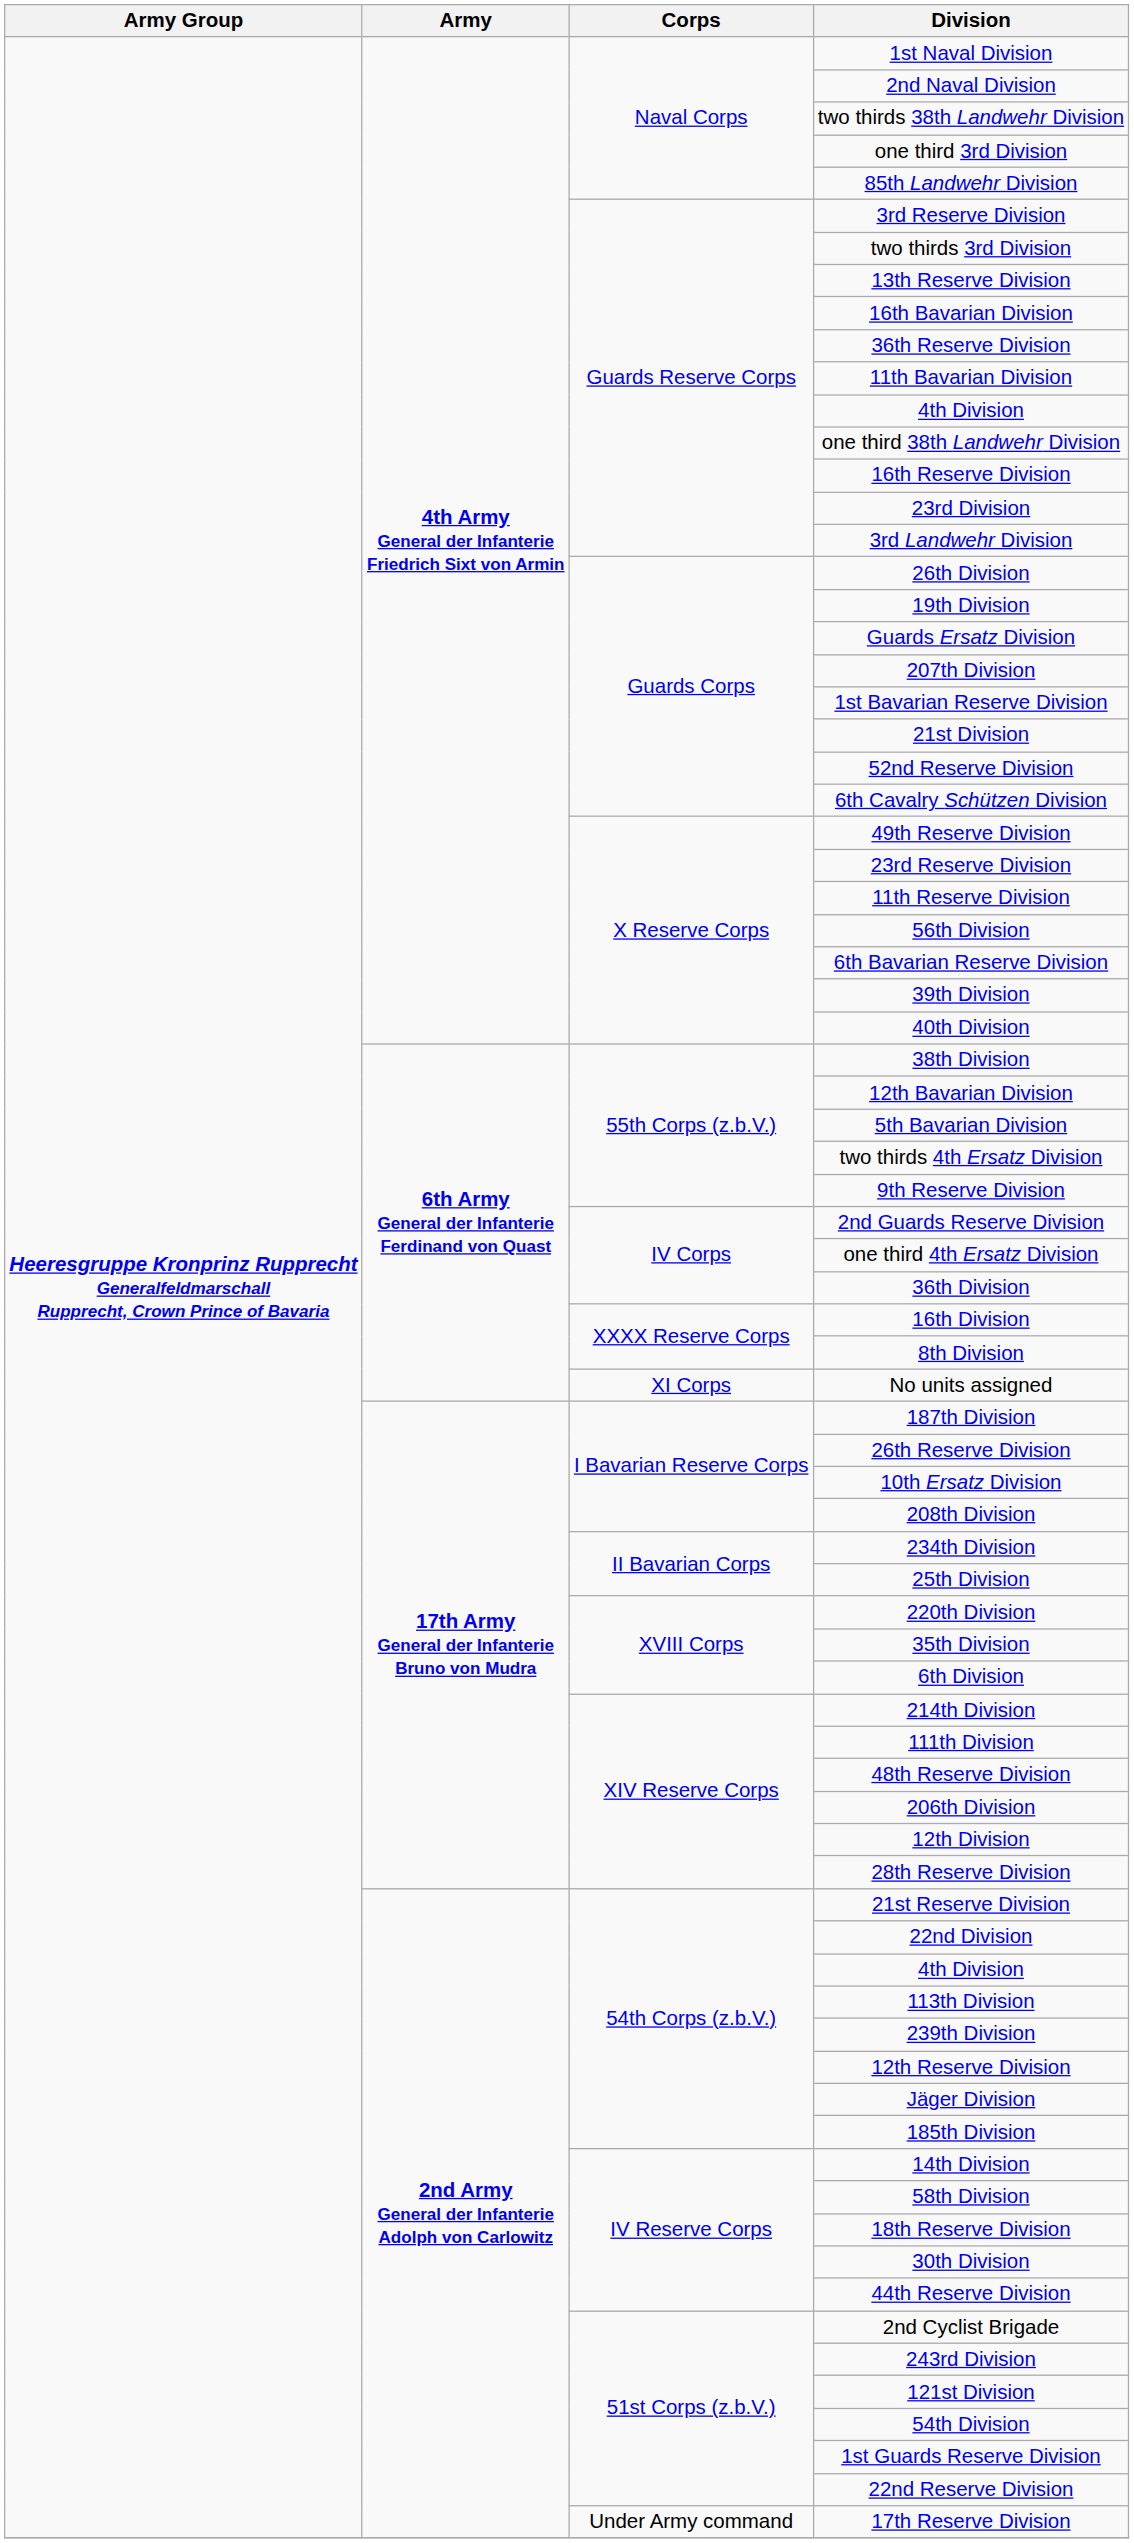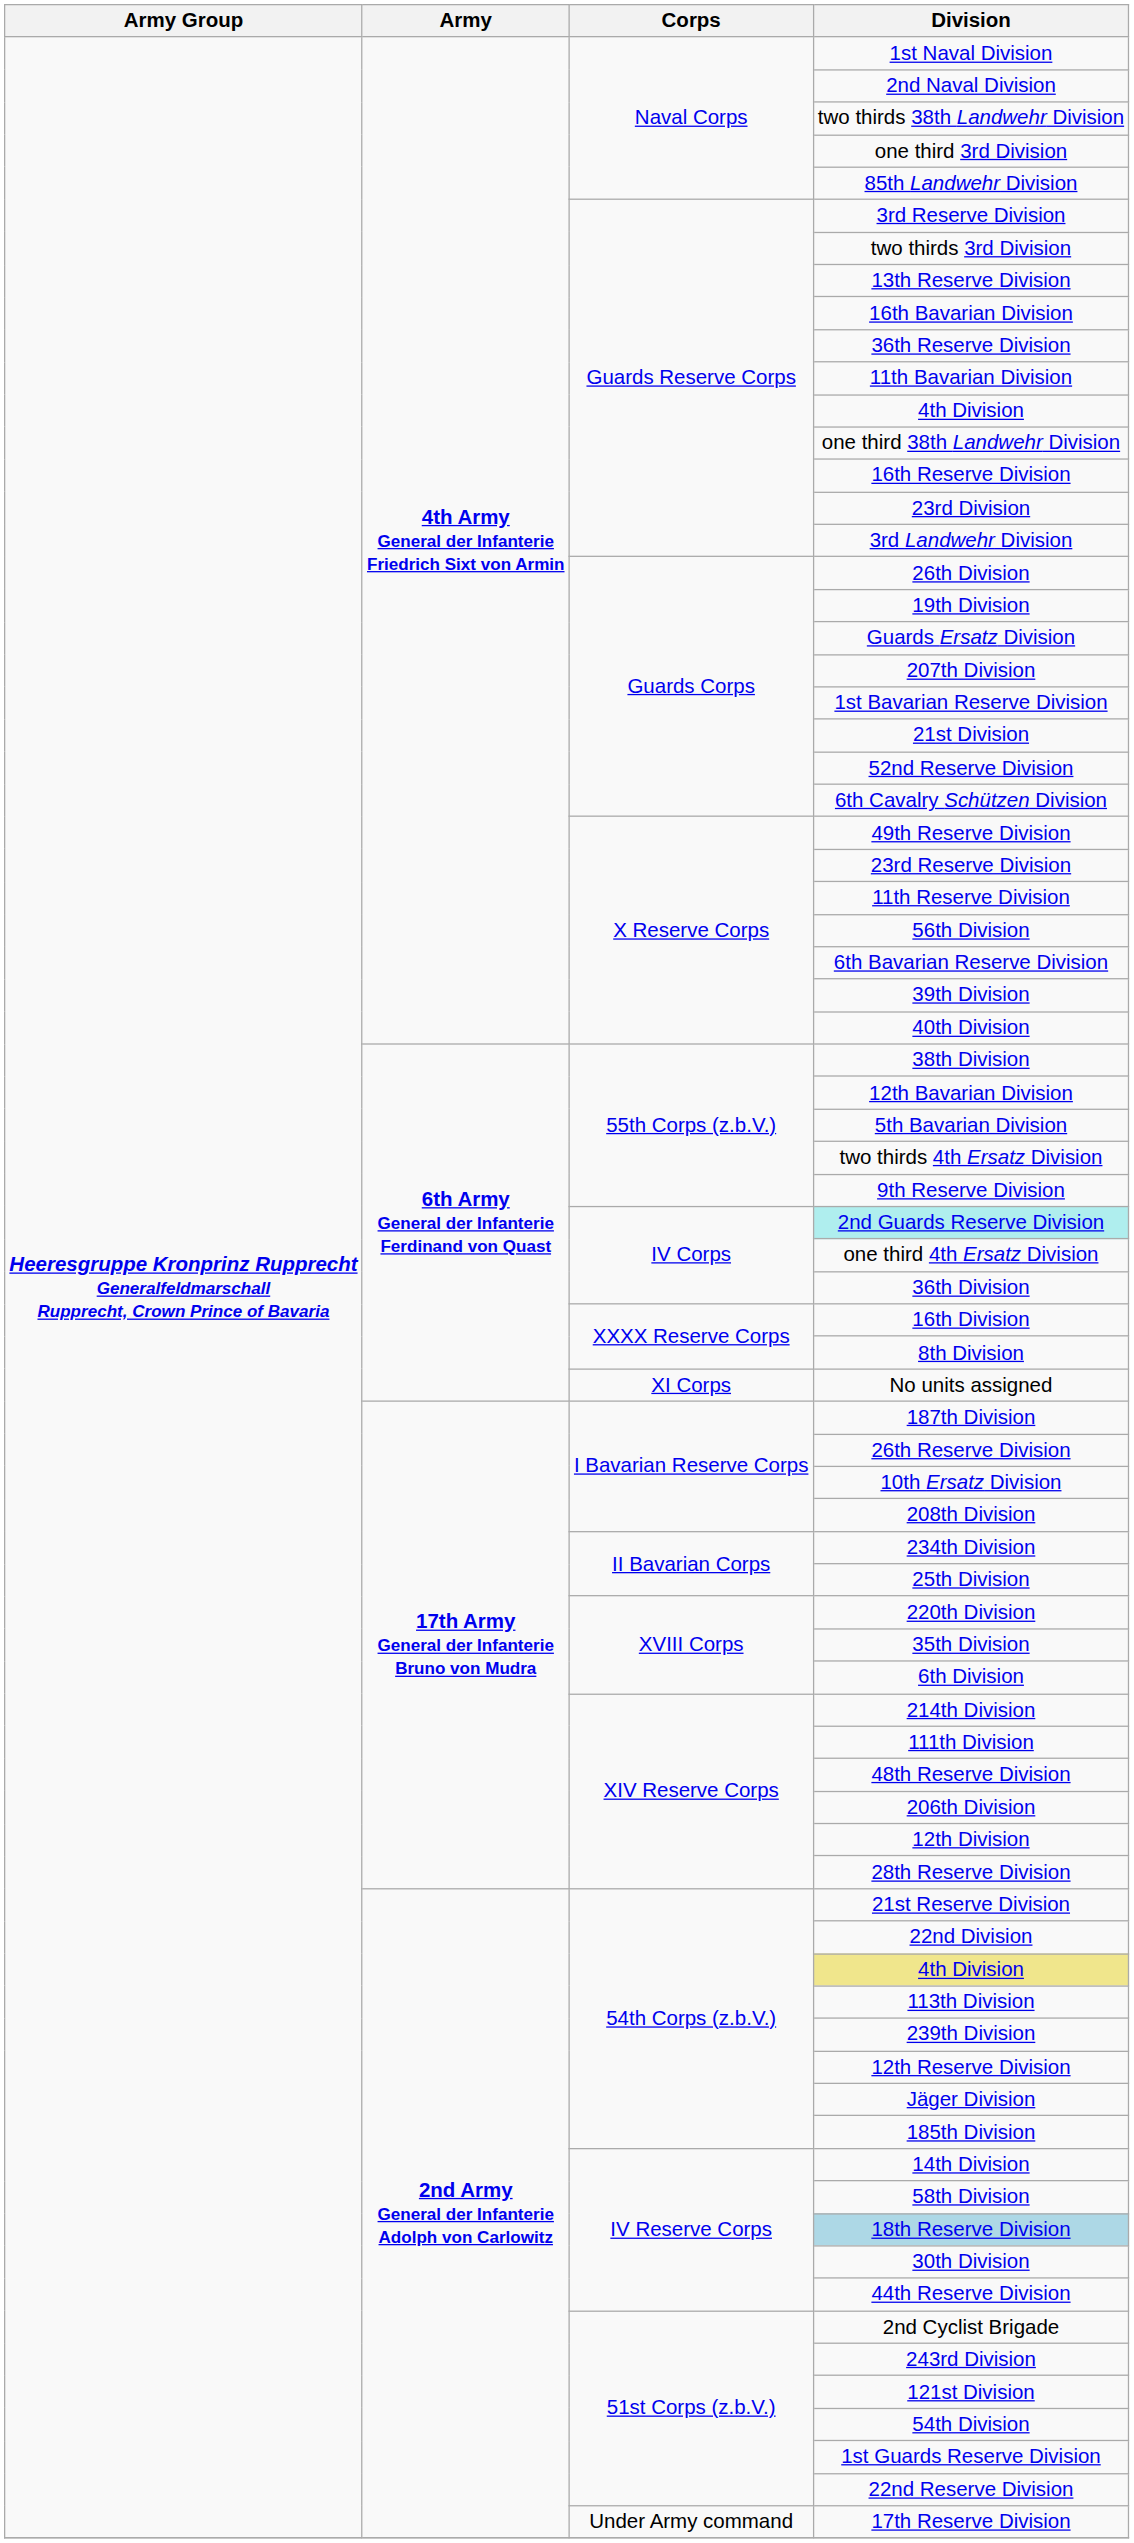2nd Guards Reserve Division | Division: no background -> paleturquoise background
54th Corps (z.b.V.) / 4th Division | Division: no background -> khaki background
18th Reserve Division | Division: no background -> lightblue background
